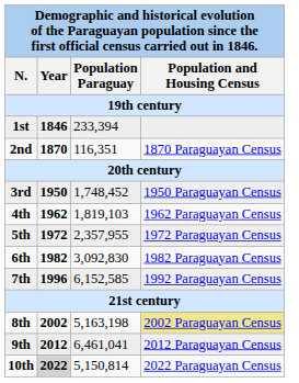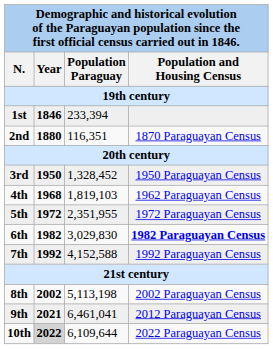2nd | Year: 1870 -> 1880
3rd | Population Paraguay: 1,748,452 -> 1,328,452
4th | Year: 1962 -> 1968
5th | Population Paraguay: 2,357,955 -> 2,351,955
6th | Population Paraguay: 3,092,830 -> 3,029,830
6th | Population and Housing Census: normal -> bold
7th | Year: 1996 -> 1992
7th | Population Paraguay: 6,152,585 -> 4,152,588
8th | Population Paraguay: 5,163,198 -> 5,113,198
8th | Population and Housing Census: khaki background -> no background
9th | Year: 2012 -> 2021
10th | Population Paraguay: 5,150,814 -> 6,109,644
